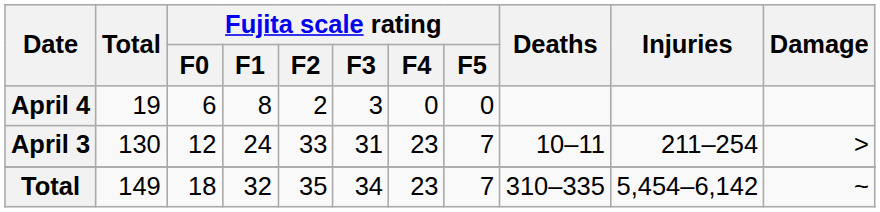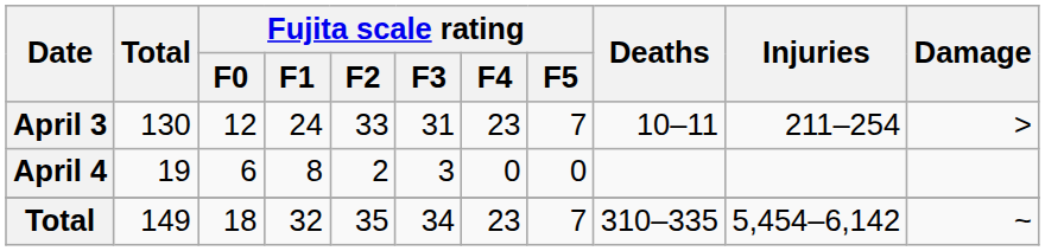rows swapped: April 3 <-> April 4
